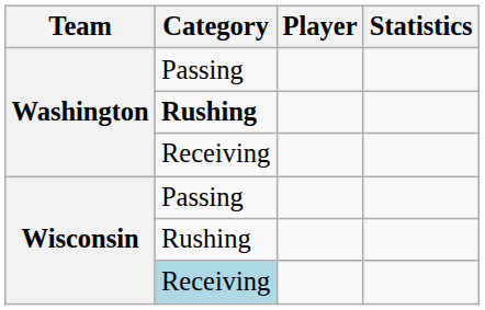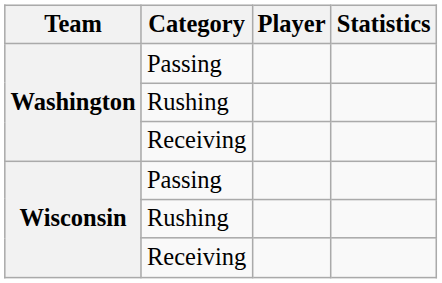Washington / Rushing | Category: bold -> normal
Wisconsin / Receiving | Category: lightblue background -> no background
